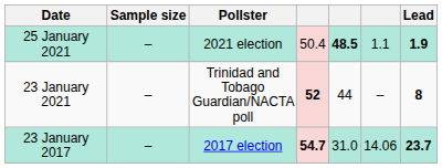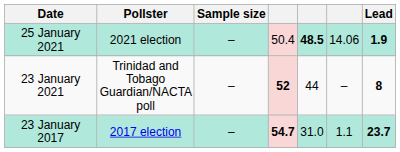columns swapped: Pollster <-> Sample size
25 January 2021 | column 6: 1.1 -> 14.06
23 January 2017 | column 6: 14.06 -> 1.1
